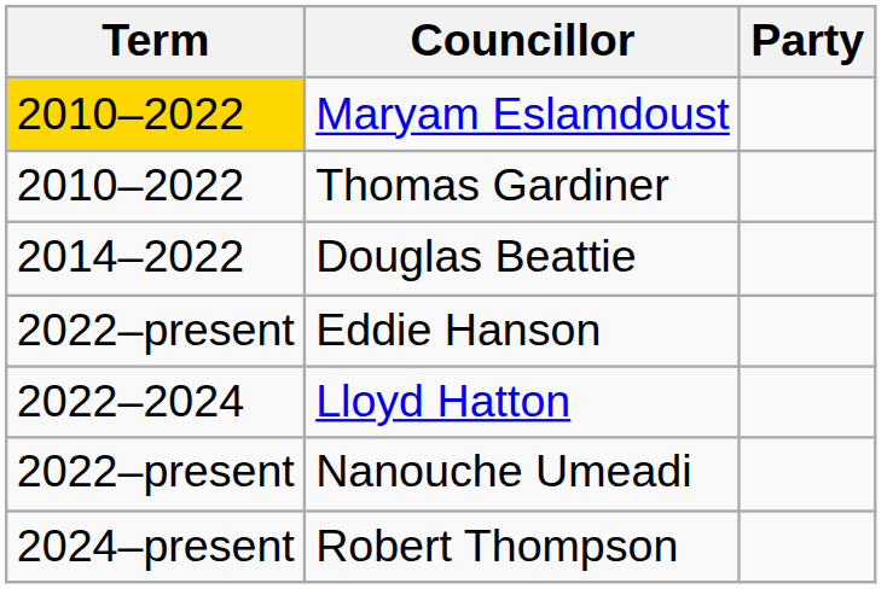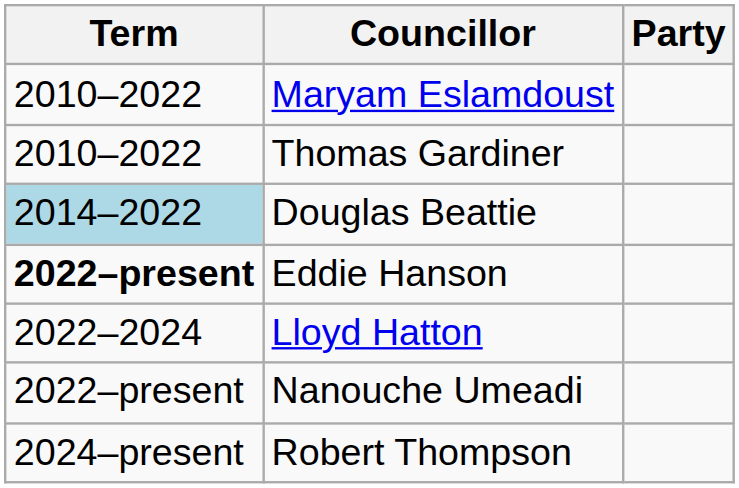Maryam Eslamdoust | Term: gold background -> no background
Douglas Beattie | Term: no background -> lightblue background
Eddie Hanson | Term: normal -> bold
